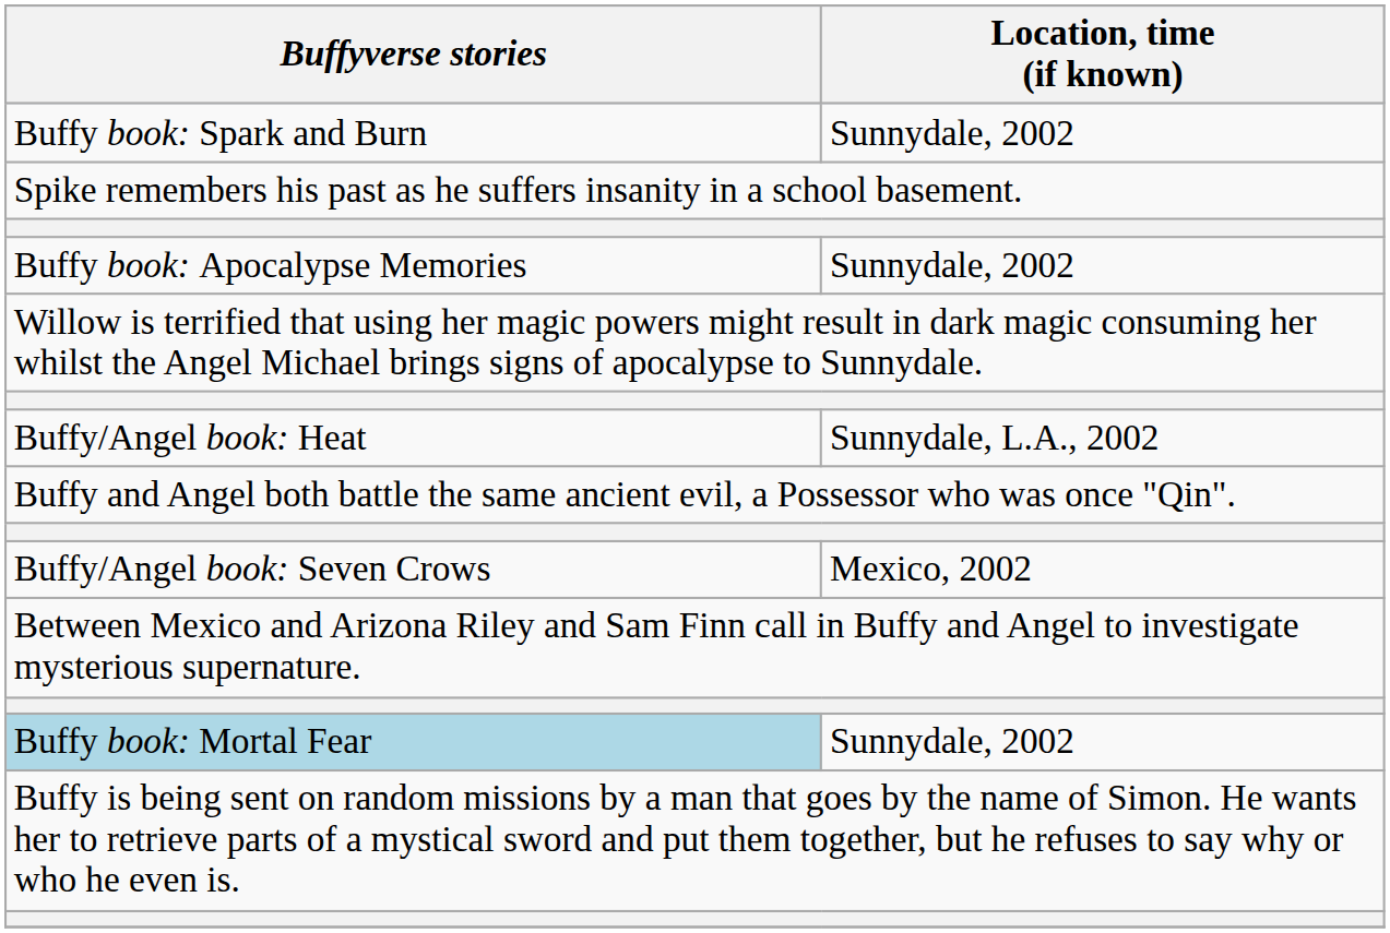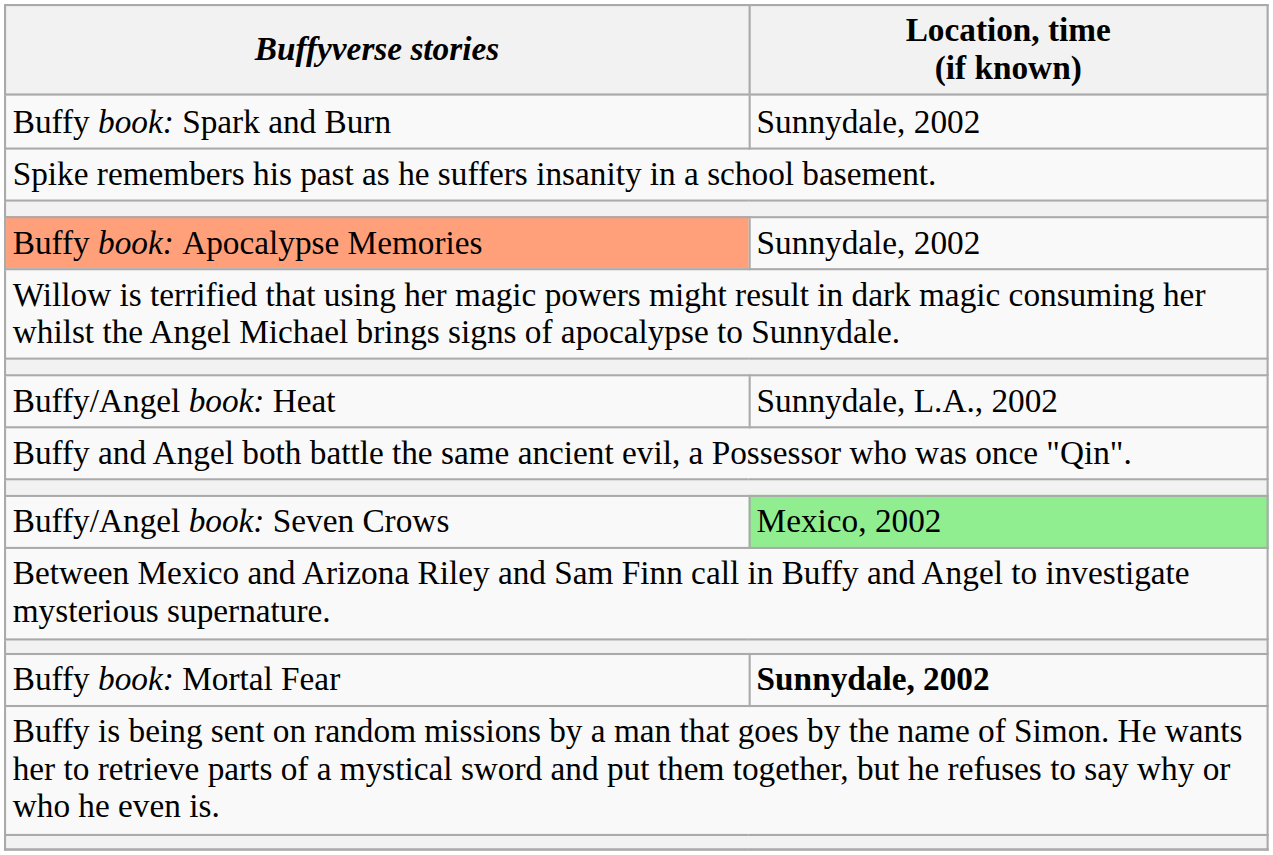Buffy book: Apocalypse Memories | Buffyverse stories: no background -> lightsalmon background
Buffy/Angel book: Seven Crows | Location, time (if known): no background -> lightgreen background
Buffy book: Mortal Fear | Buffyverse stories: lightblue background -> no background
Buffy book: Mortal Fear | Location, time (if known): normal -> bold
